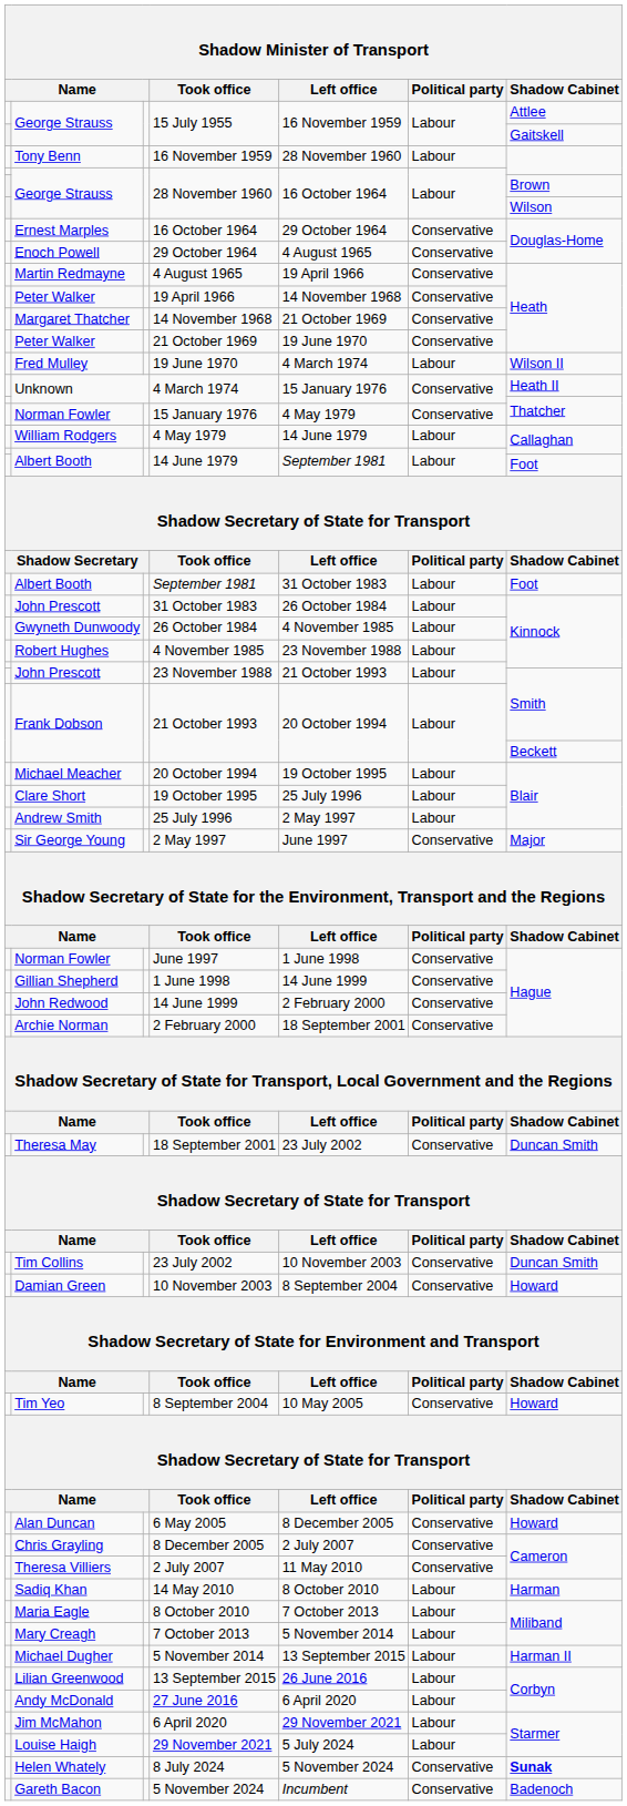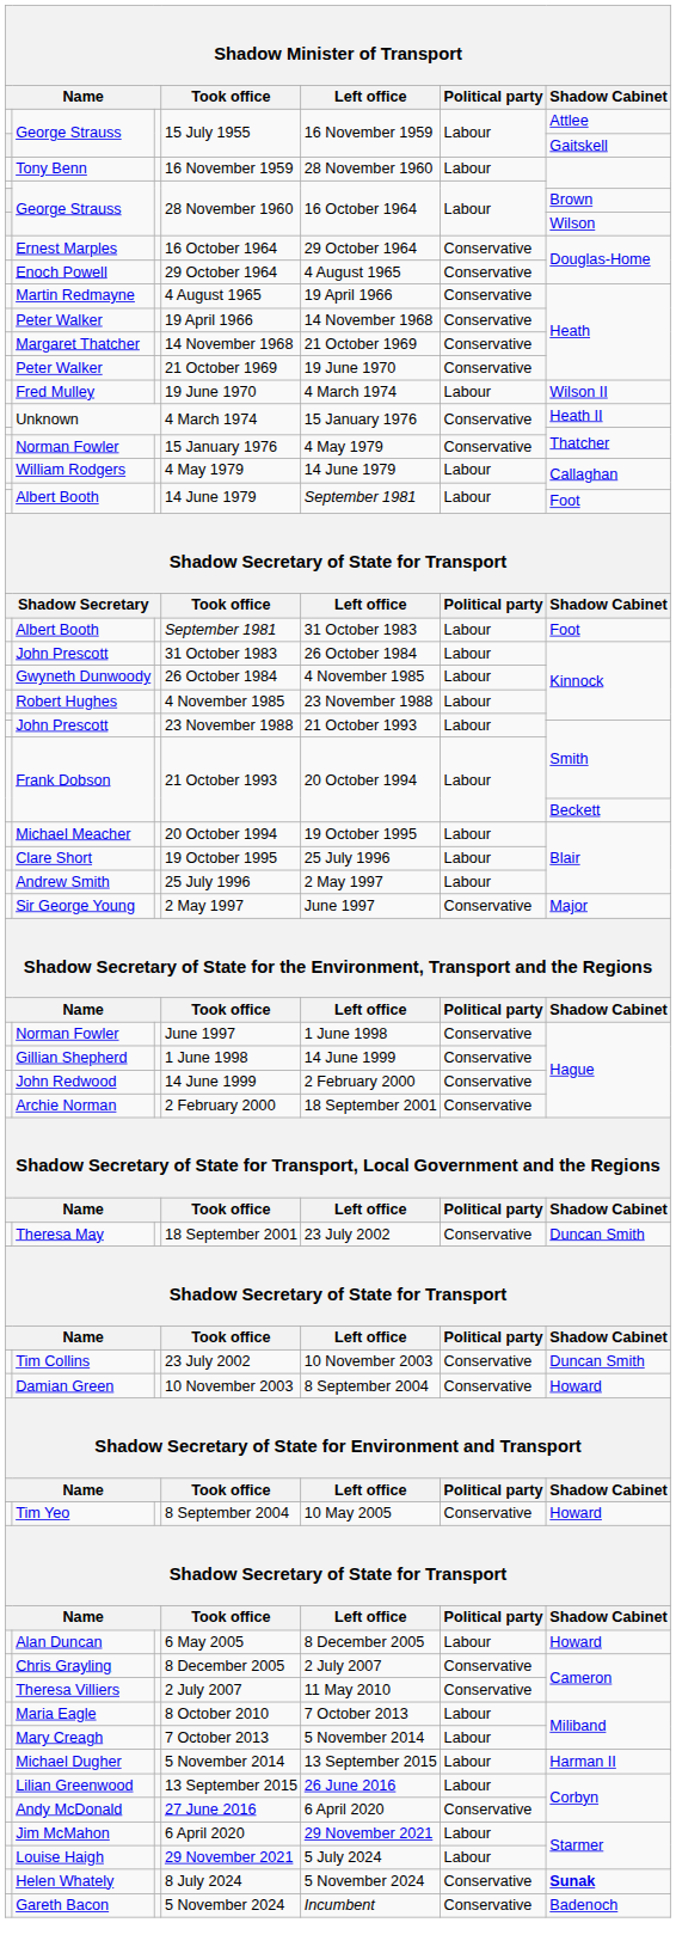6 May 2005 | Political party: Conservative -> Labour
- row: Sadiq Khan | 14 May 2010 | 8 October 2010 | Labour | Harman
27 June 2016 | Political party: Labour -> Conservative
